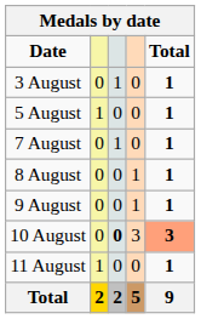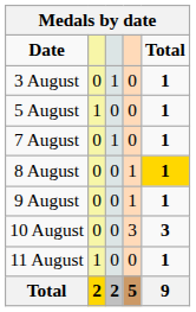8 August | Total: no background -> gold background
10 August | column 3: bold -> normal
10 August | Total: lightsalmon background -> no background
